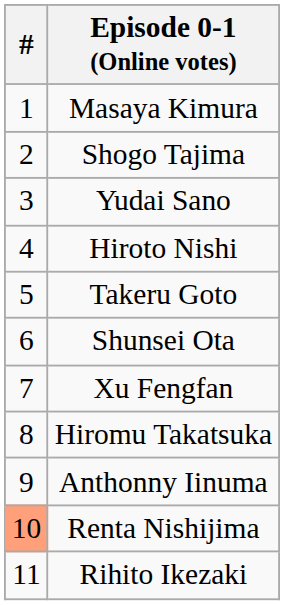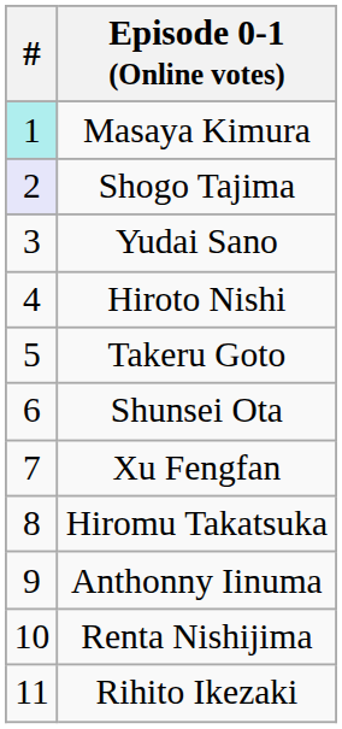Masaya Kimura | #: no background -> paleturquoise background
Shogo Tajima | #: no background -> lavender background
Renta Nishijima | #: lightsalmon background -> no background
